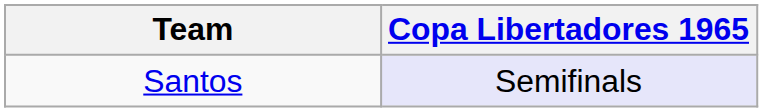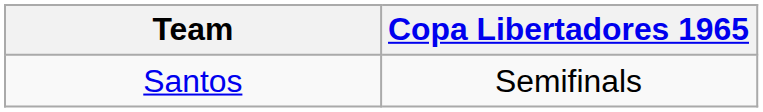Santos | Copa Libertadores 1965: lavender background -> no background
